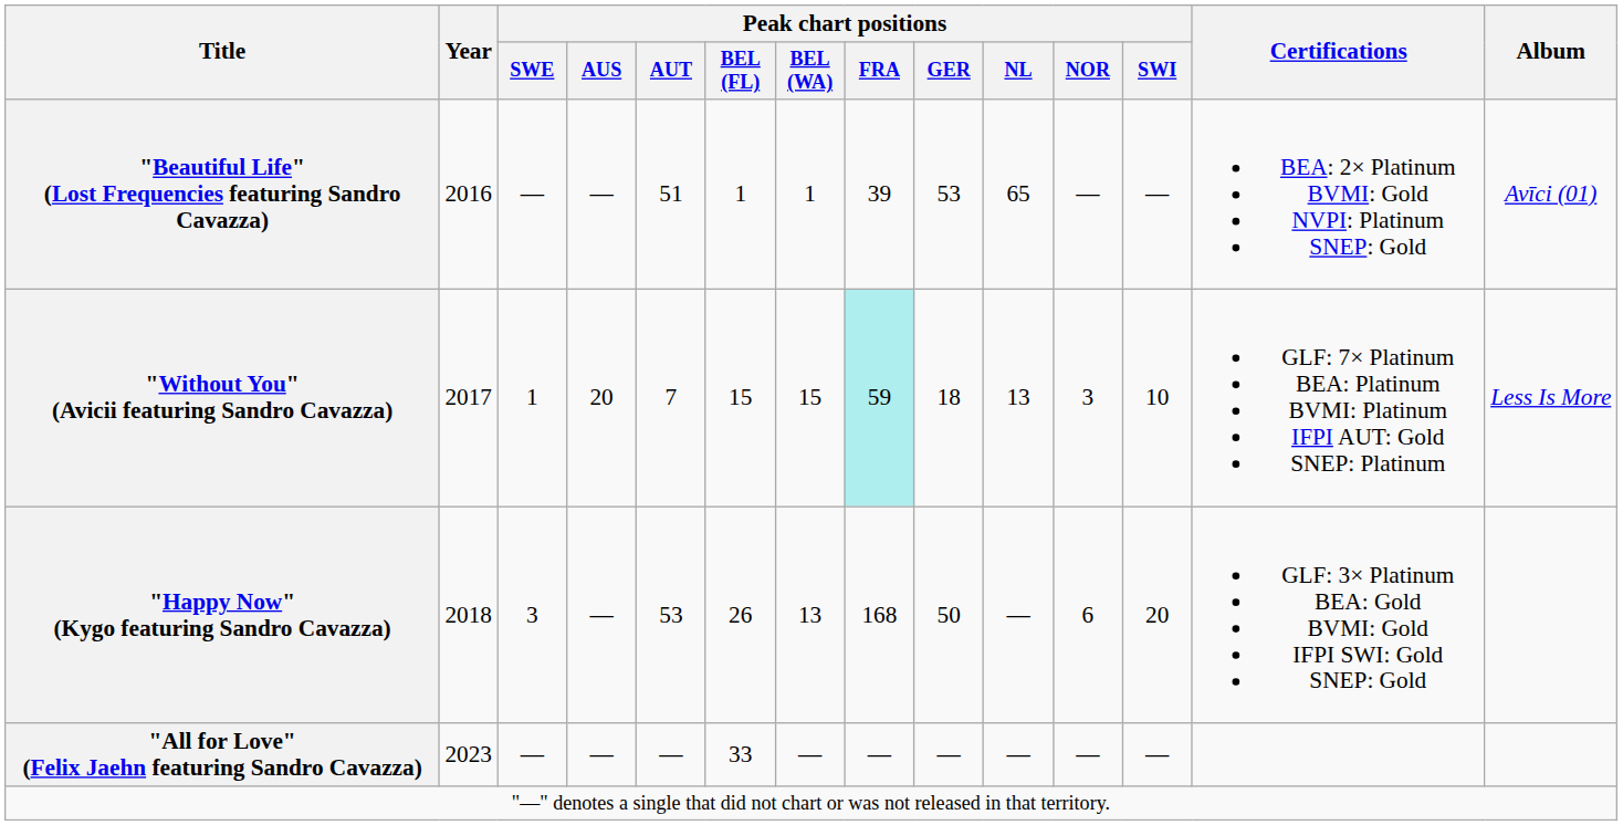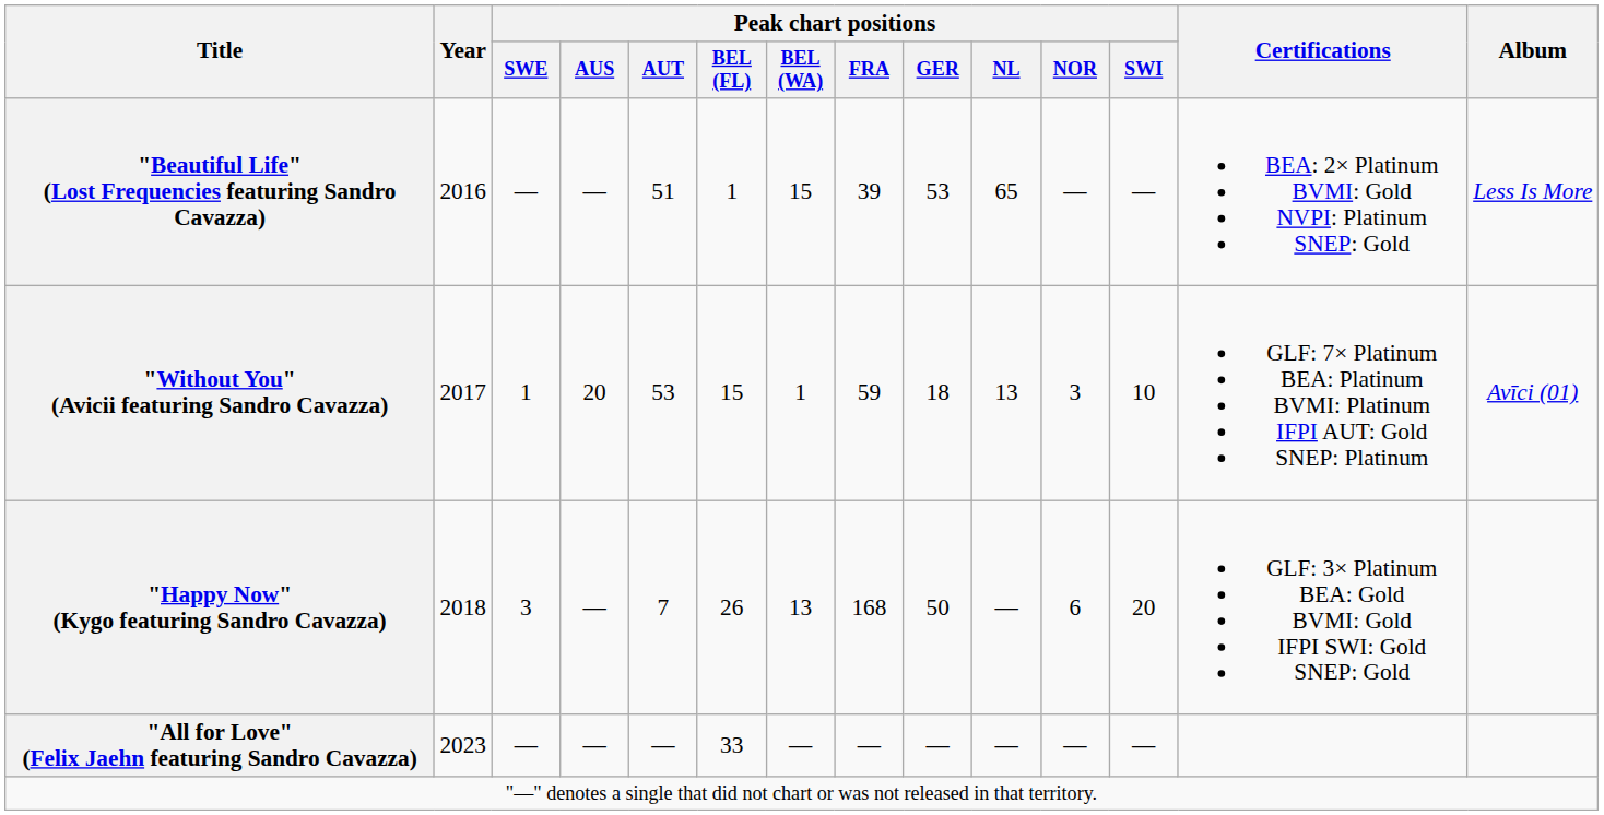"Beautiful Life" (Lost Frequencies featuring Sandro Cavazza) | Peak chart positions / BEL (WA): 1 -> 15
"Beautiful Life" (Lost Frequencies featuring Sandro Cavazza) | Album: Avīci (01) -> Less Is More
"Without You" (Avicii featuring Sandro Cavazza) | Peak chart positions / AUT: 7 -> 53
"Without You" (Avicii featuring Sandro Cavazza) | Peak chart positions / BEL (WA): 15 -> 1
"Without You" (Avicii featuring Sandro Cavazza) | Peak chart positions / FRA: paleturquoise background -> no background
"Without You" (Avicii featuring Sandro Cavazza) | Album: Less Is More -> Avīci (01)
"Happy Now" (Kygo featuring Sandro Cavazza) | Peak chart positions / AUT: 53 -> 7
